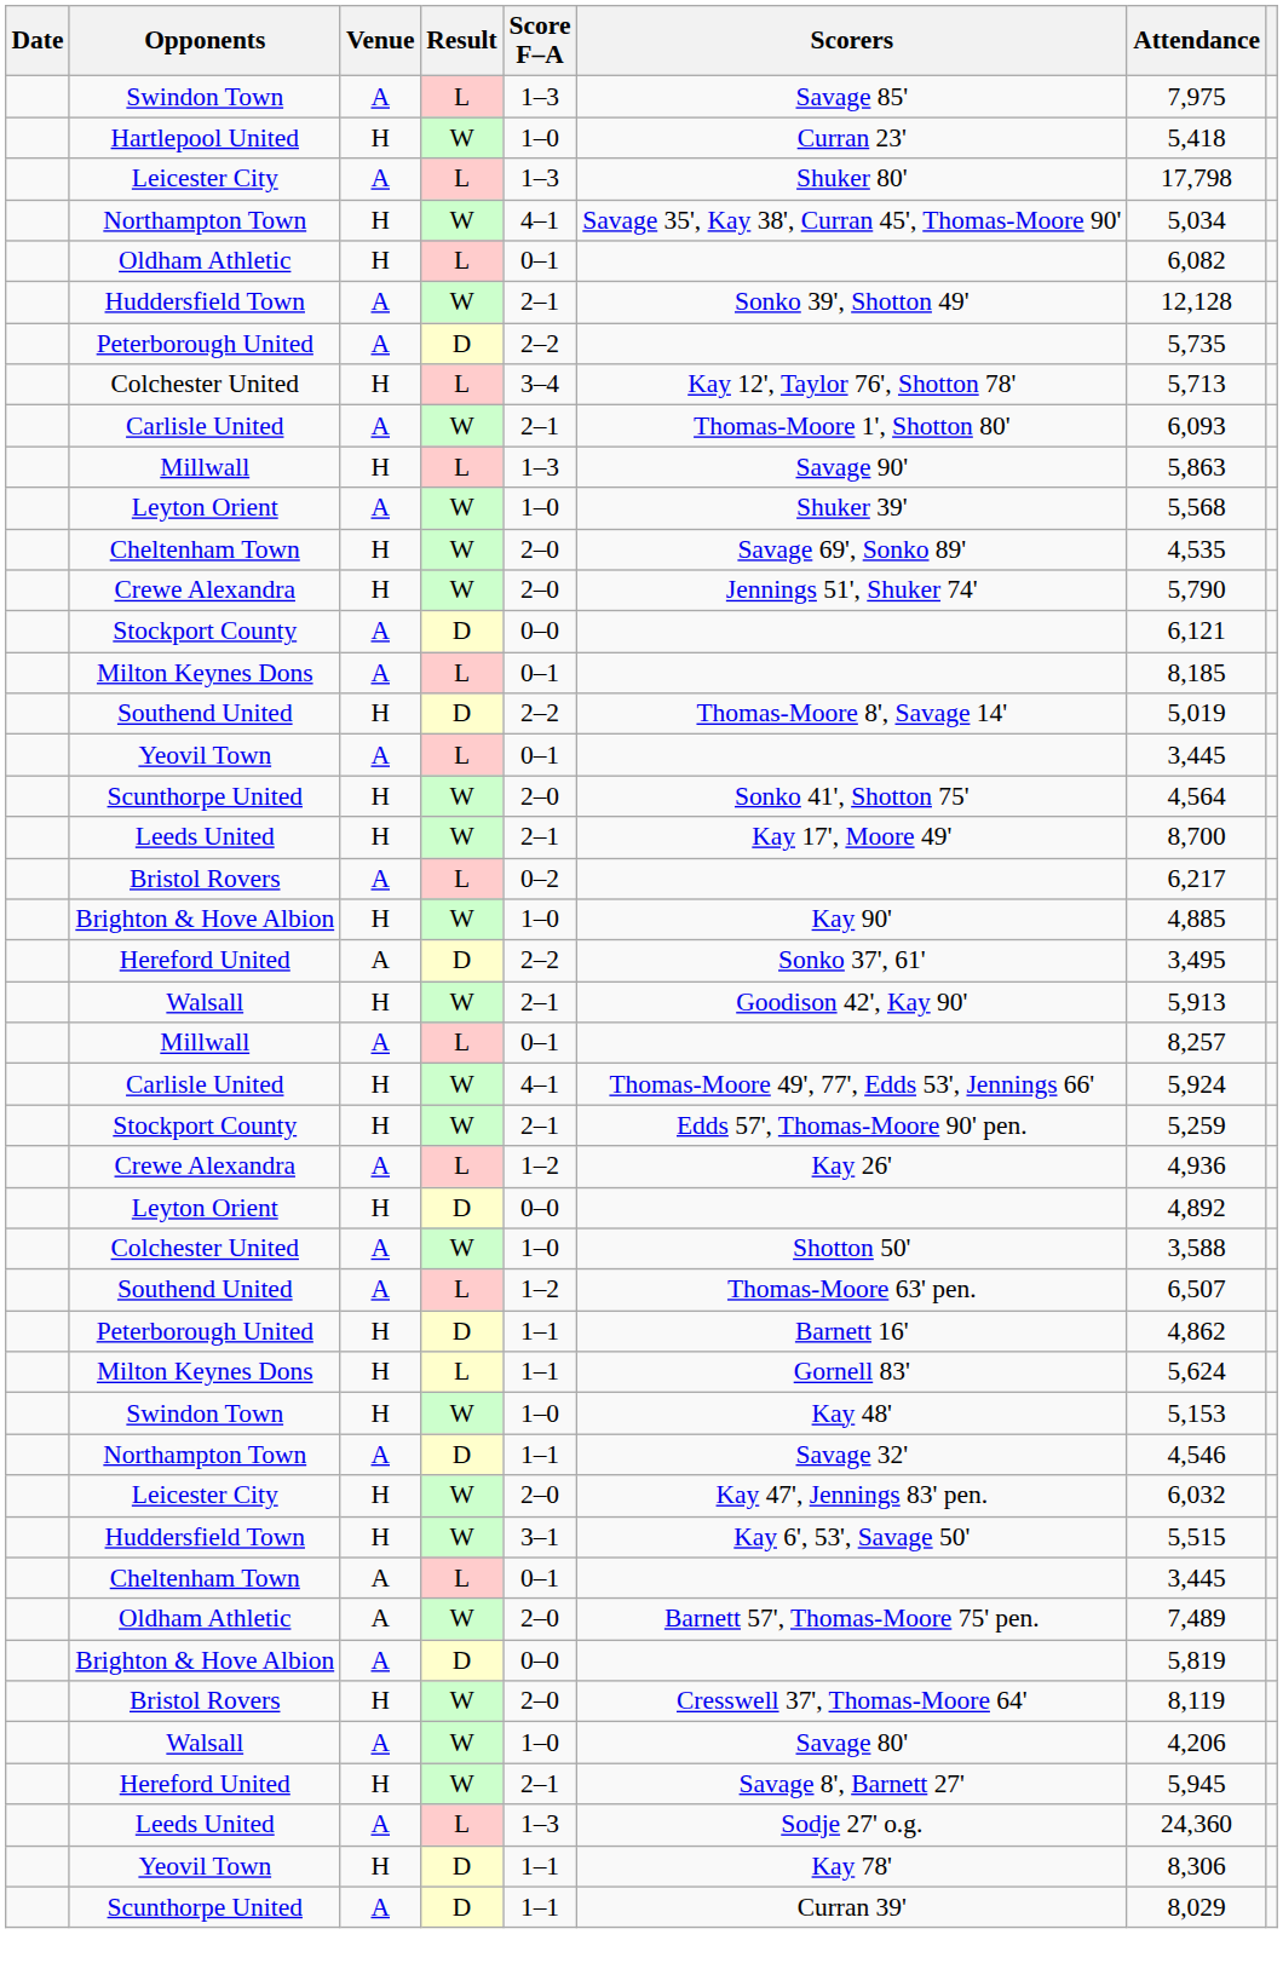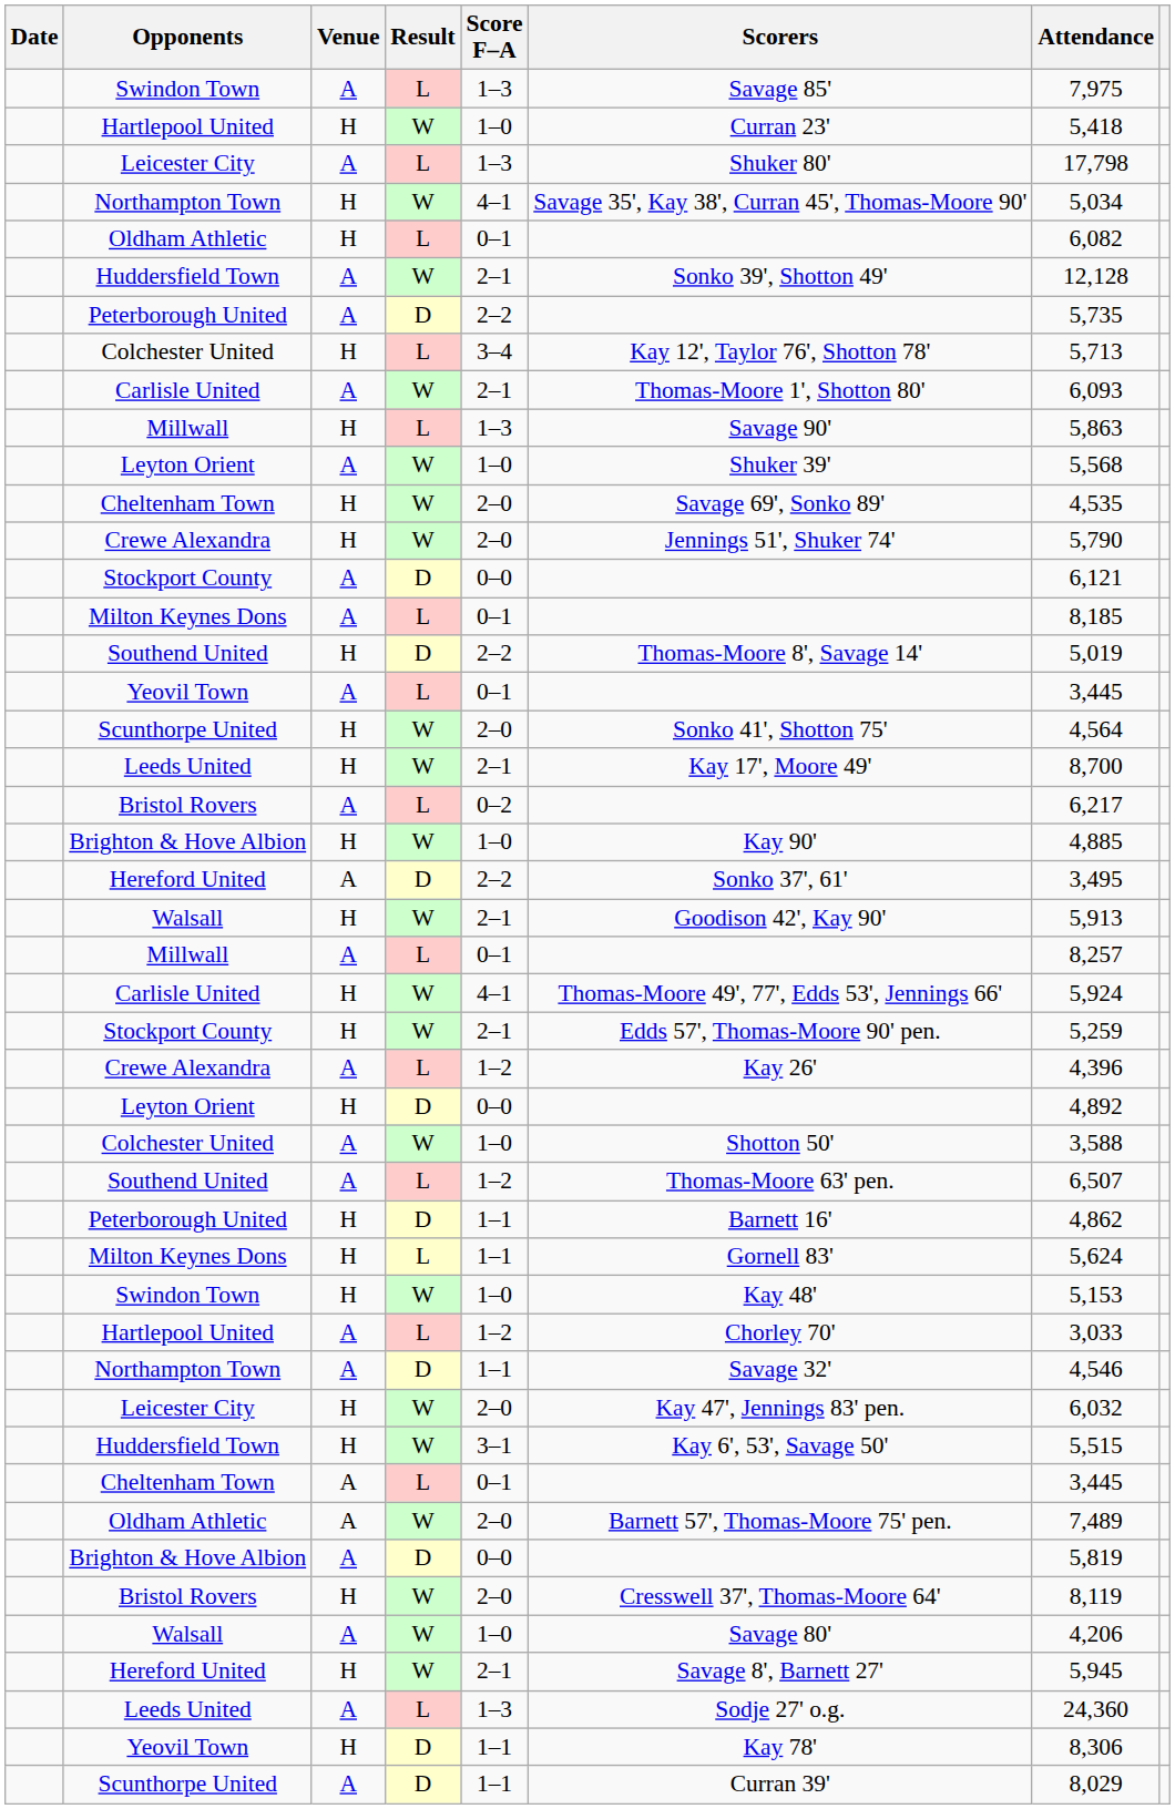Crewe Alexandra / A | Attendance: 4,936 -> 4,396
+ row: Hartlepool United | A | L | 1–2 | Chorley 70' | 3,033
